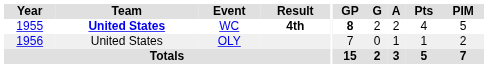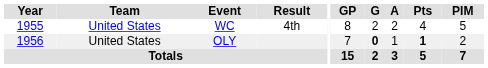WC | Team: bold -> normal
WC | Result: bold -> normal
WC | GP: bold -> normal
OLY | G: normal -> bold
OLY | Pts: normal -> bold
